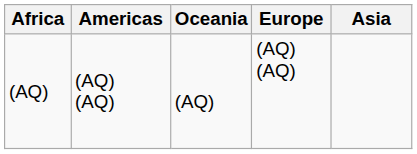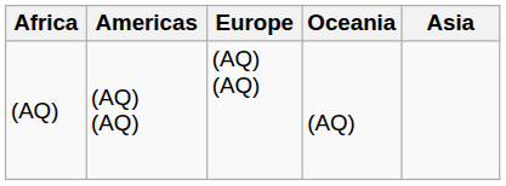columns swapped: Europe <-> Oceania
